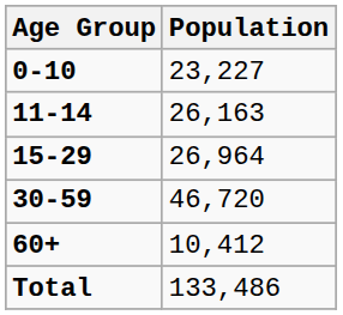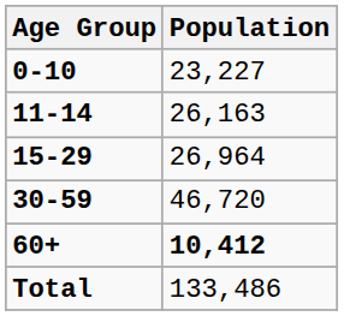60+ | Population: normal -> bold
